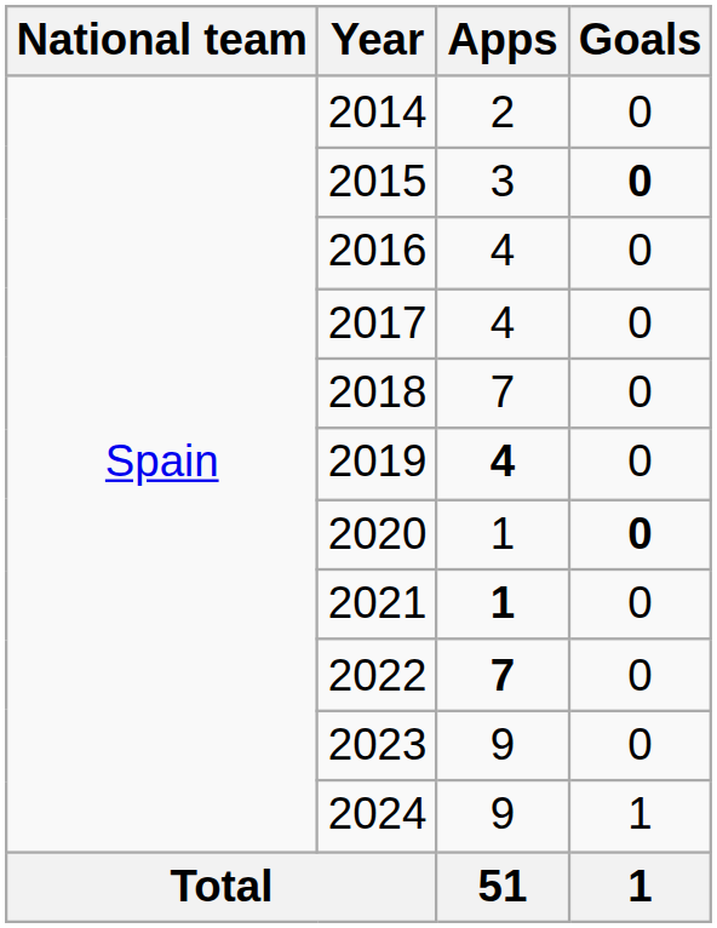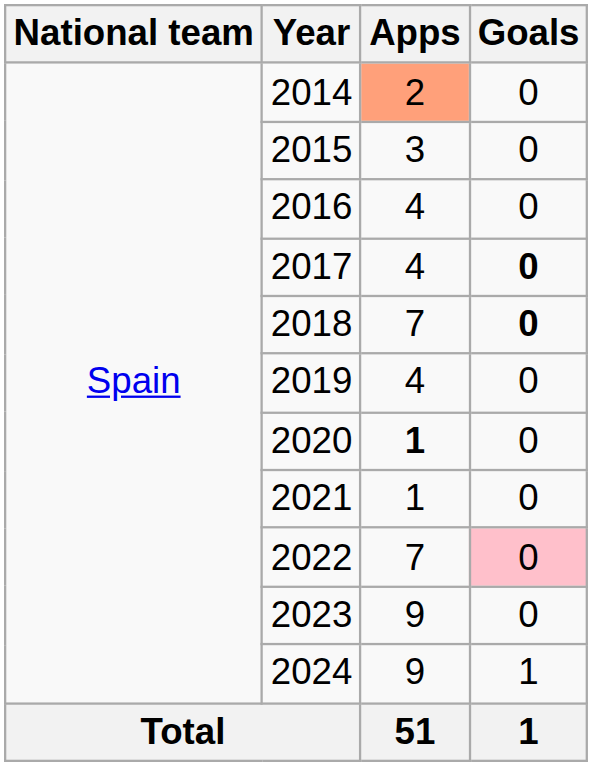2014 | Apps: no background -> lightsalmon background
2015 | Goals: bold -> normal
2017 | Goals: normal -> bold
2018 | Goals: normal -> bold
2019 | Apps: bold -> normal
2020 | Apps: normal -> bold
2020 | Goals: bold -> normal
2021 | Apps: bold -> normal
2022 | Apps: bold -> normal
2022 | Goals: no background -> pink background
